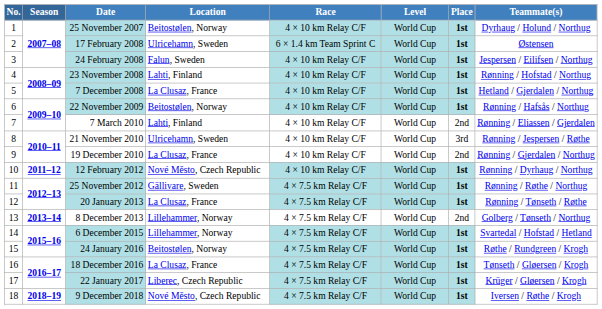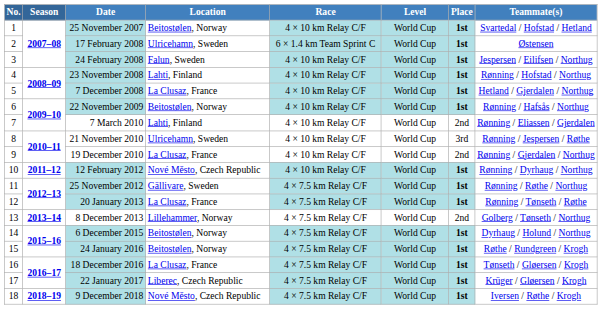25 November 2007 | Teammate(s): Dyrhaug / Holund / Northug -> Svartedal / Hofstad / Hetland
6 December 2015 | Location: Lillehammer, Norway -> Beitostølen, Norway
6 December 2015 | Teammate(s): Svartedal / Hofstad / Hetland -> Dyrhaug / Holund / Northug
